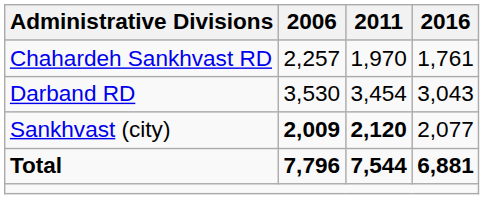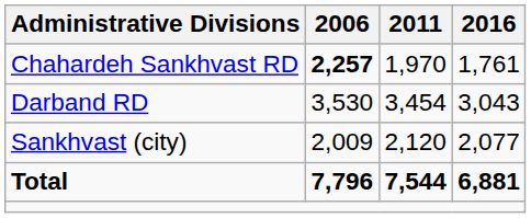Chahardeh Sankhvast RD | 2006: normal -> bold
Sankhvast (city) | 2006: bold -> normal
Sankhvast (city) | 2011: bold -> normal
